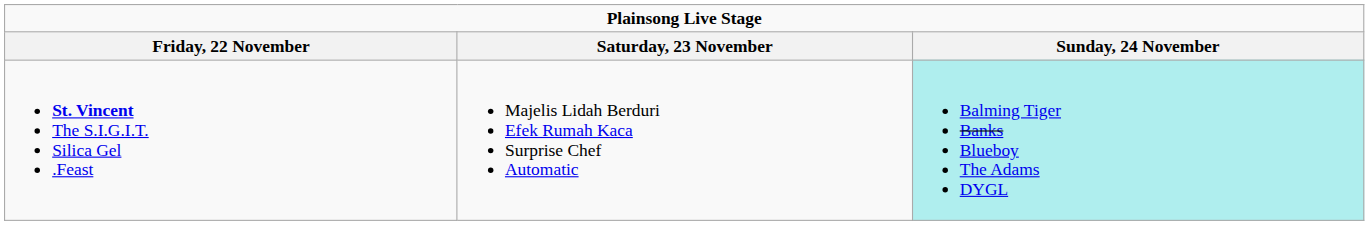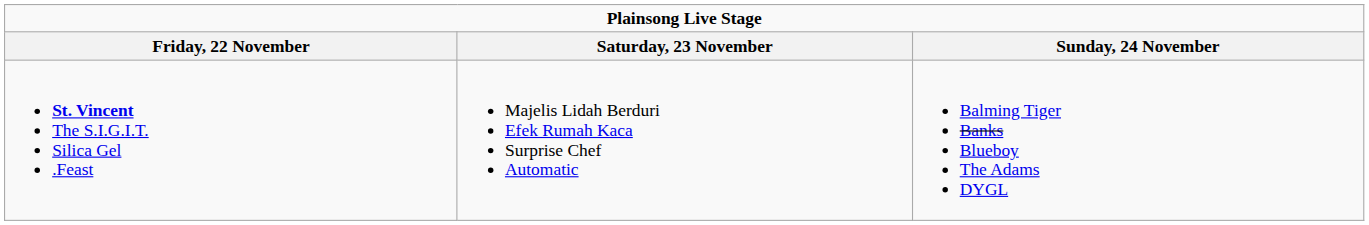St. Vincent The S.I.G.I.T. Silica Gel .Feast | Sunday, 24 November: paleturquoise background -> no background
